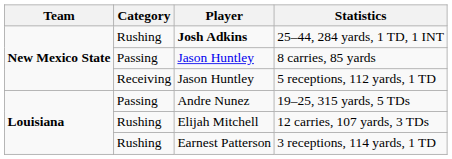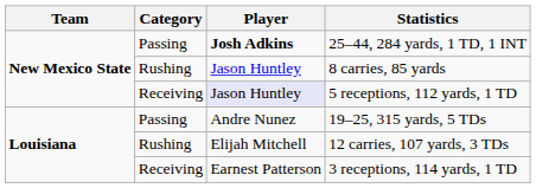25–44, 284 yards, 1 TD, 1 INT | Category: Rushing -> Passing
8 carries, 85 yards | Category: Passing -> Rushing
5 receptions, 112 yards, 1 TD | Player: no background -> lavender background
3 receptions, 114 yards, 1 TD | Category: Rushing -> Receiving
